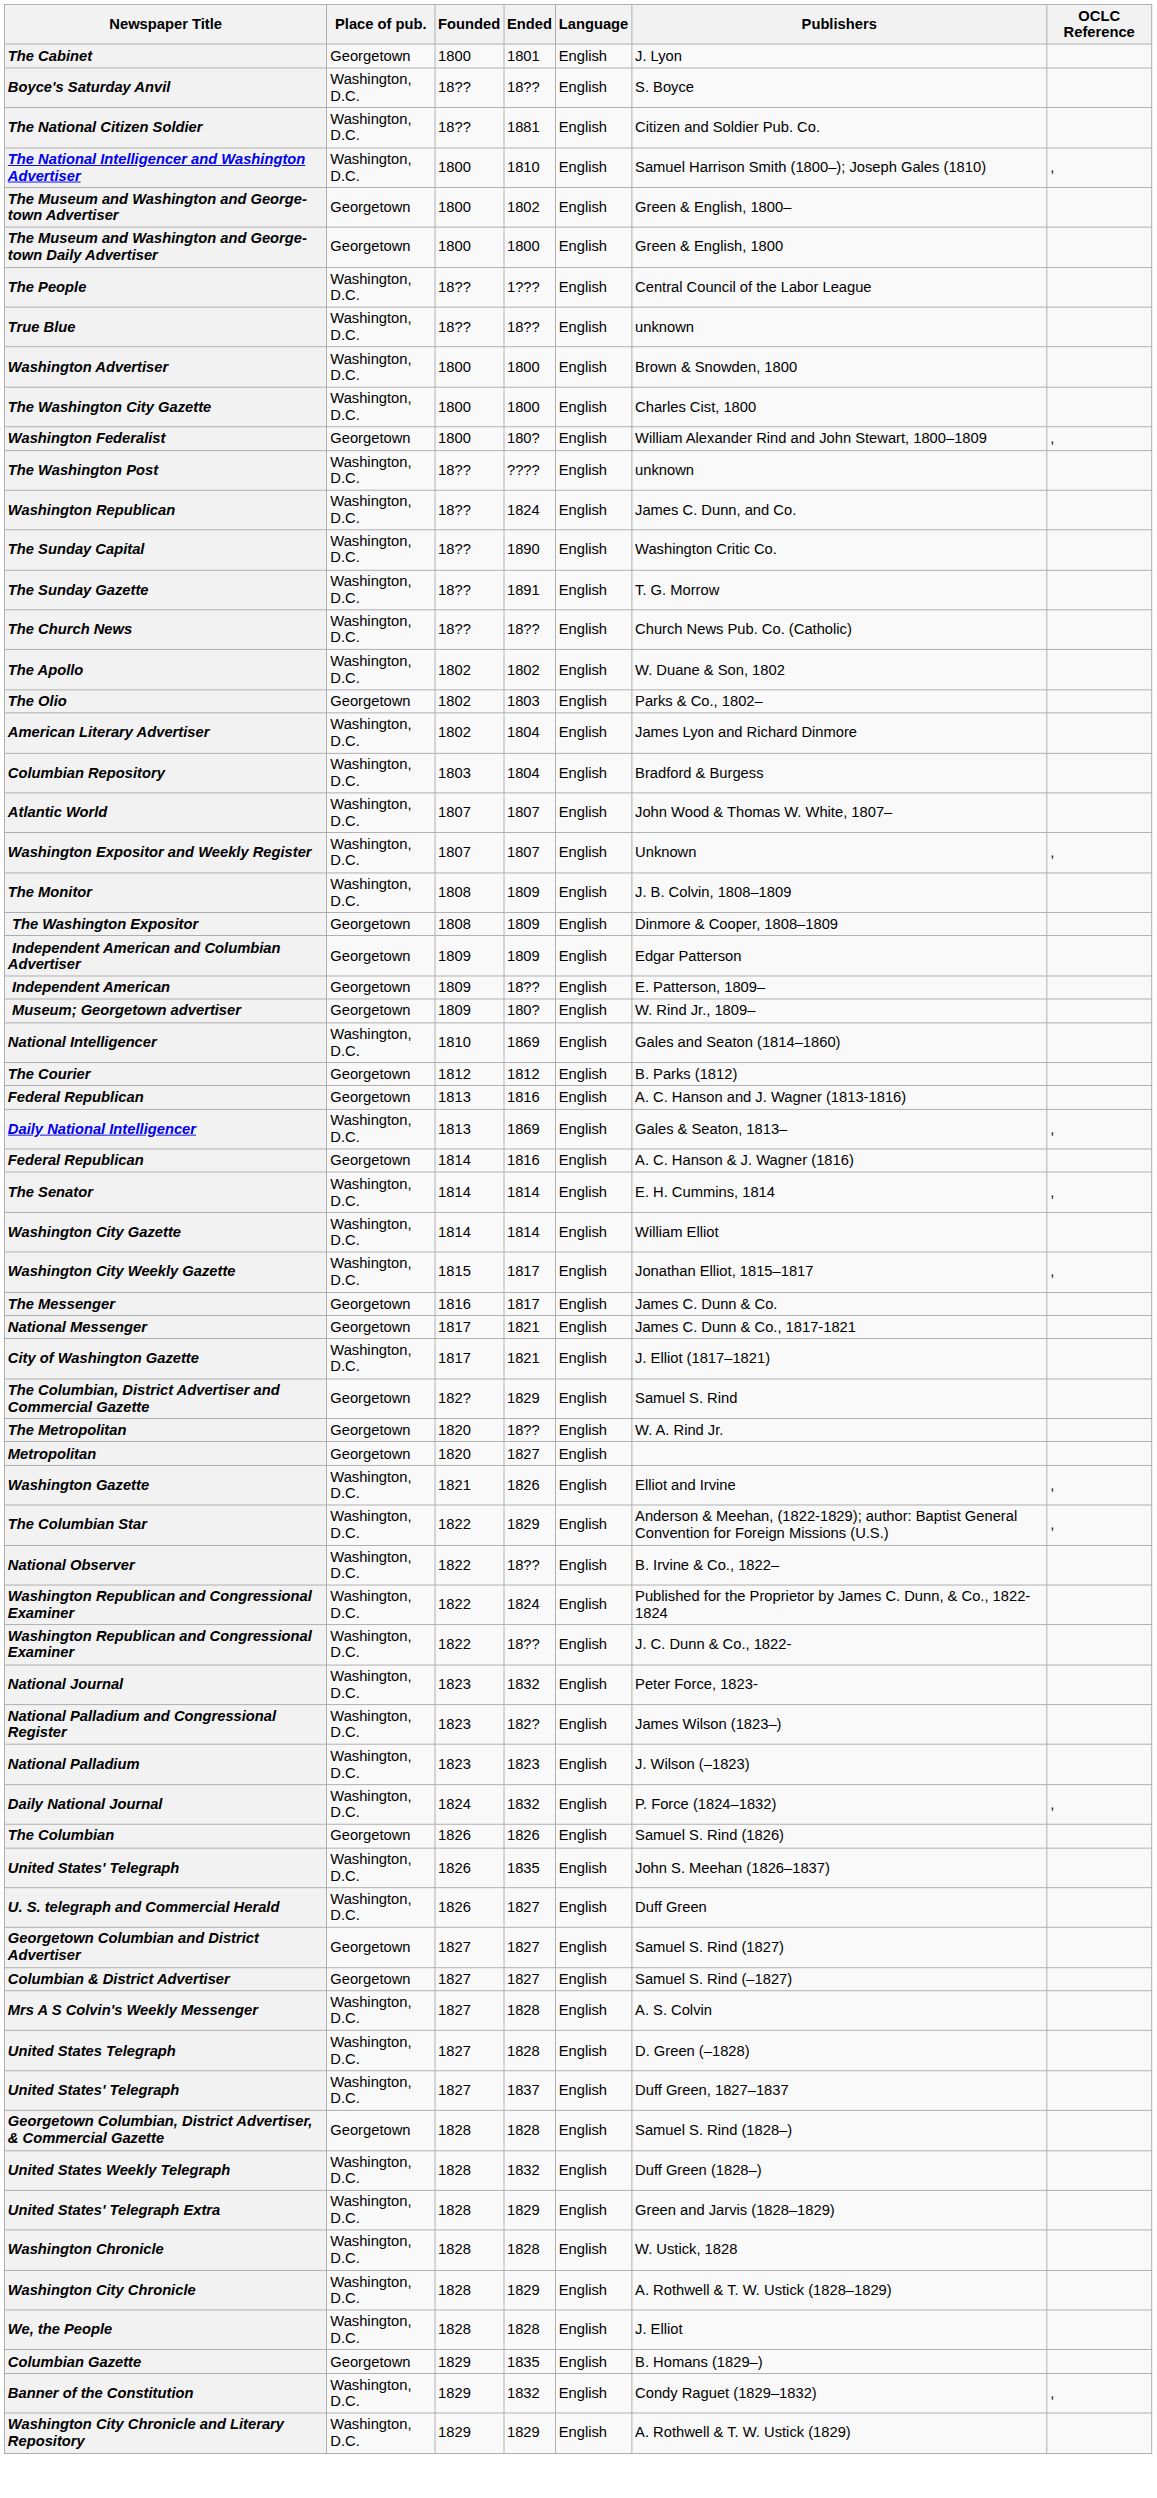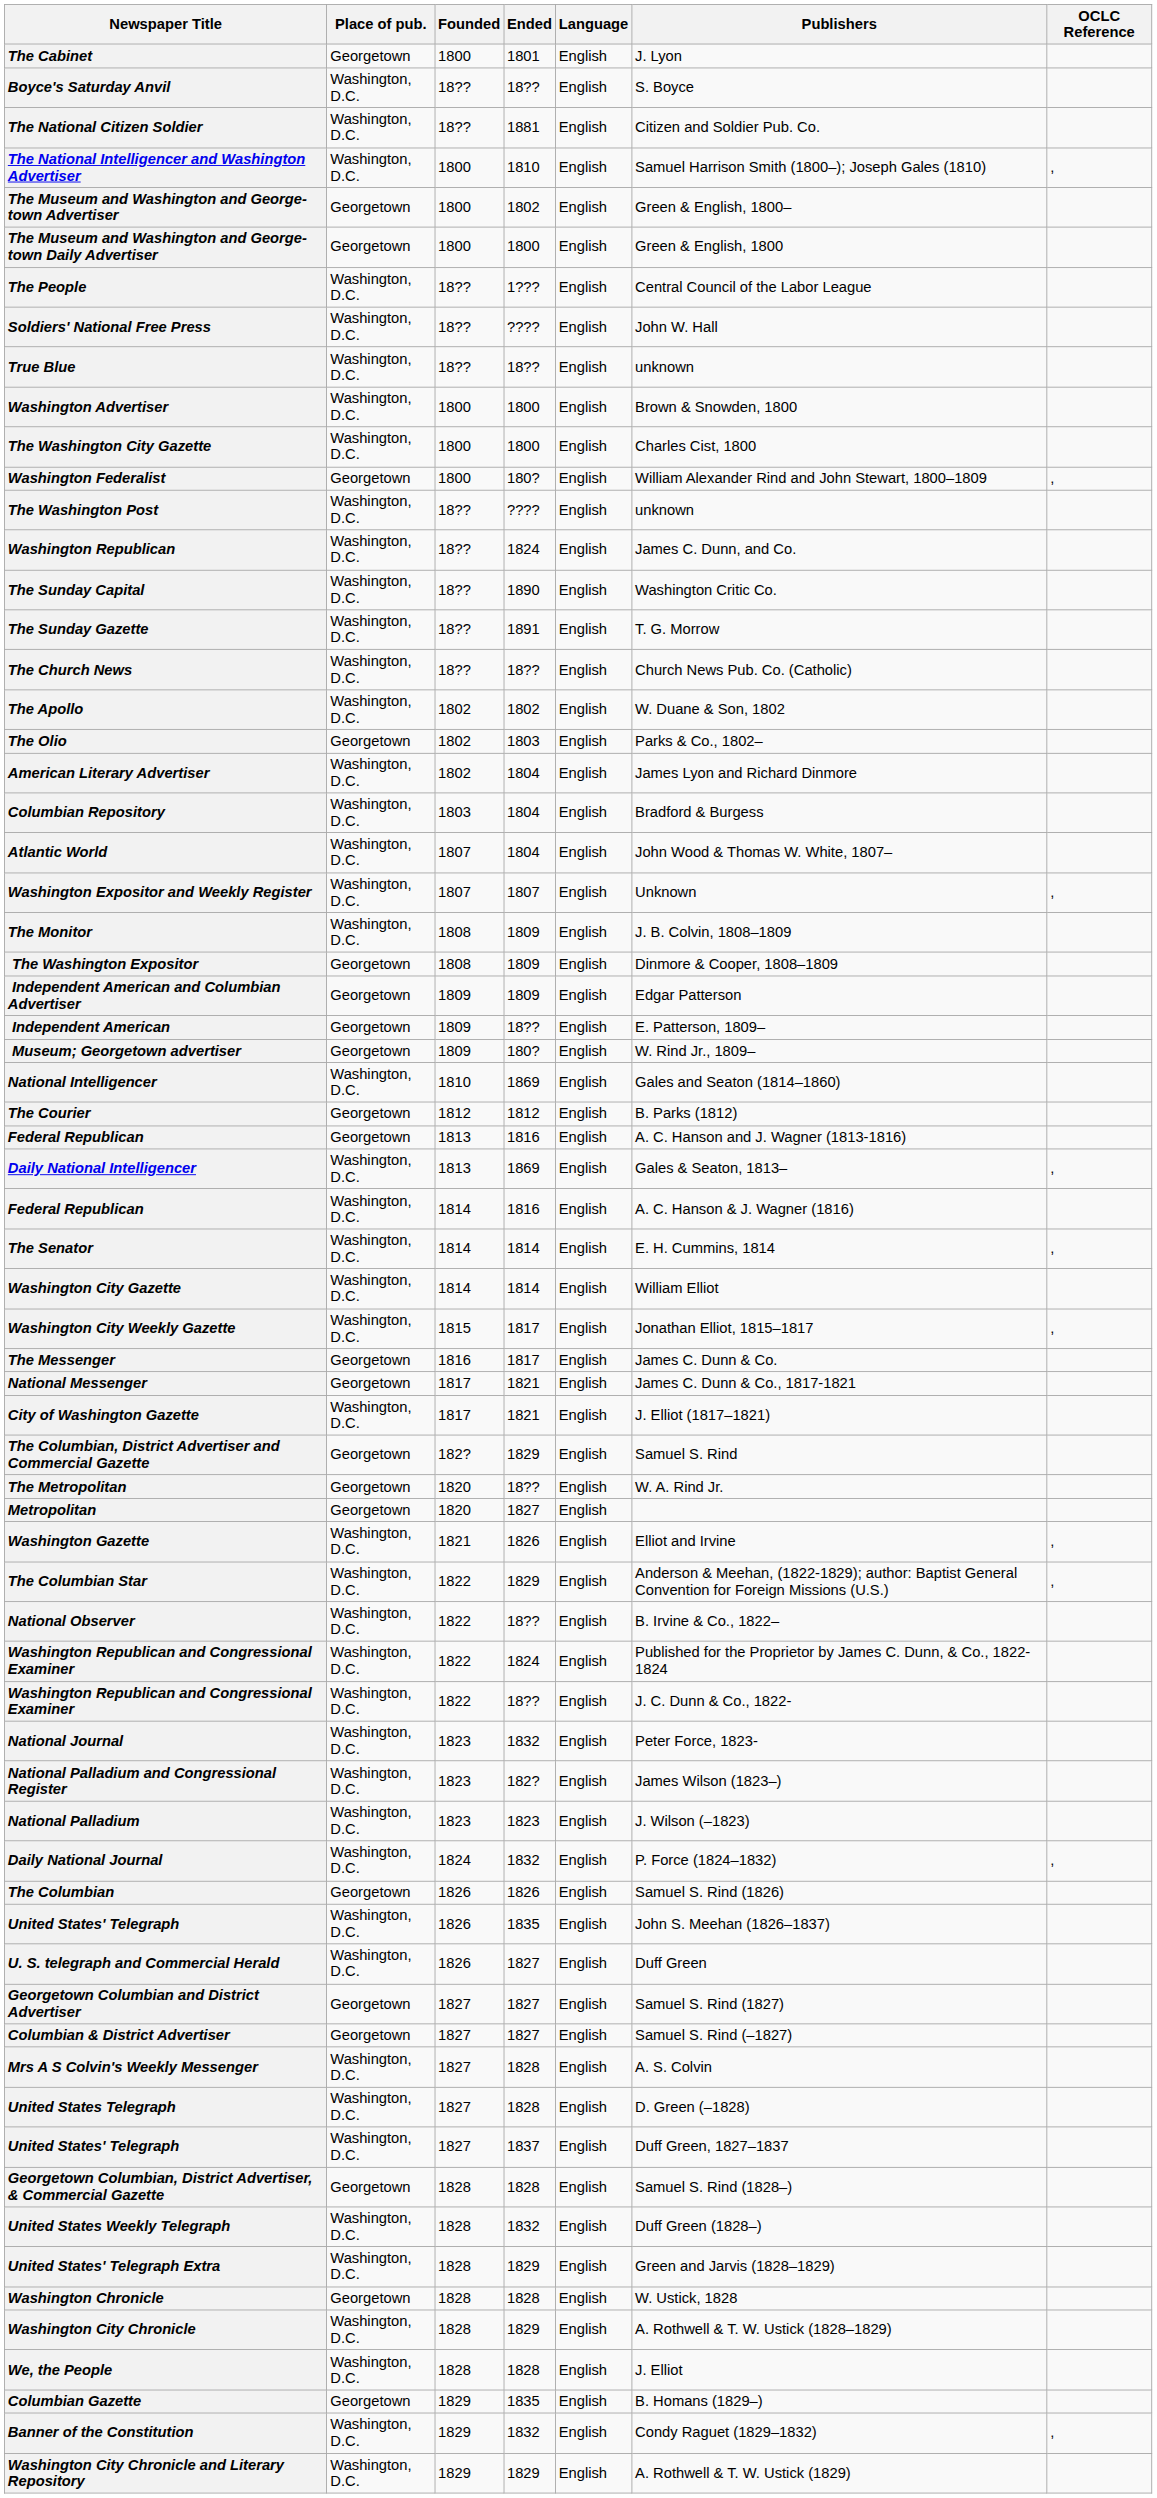+ row: Soldiers' National Free Press | Washington, D.C. | 18?? | ???? | English | John W. Hall
Atlantic World | Ended: 1807 -> 1804
Federal Republican / 1814 | Place of pub.: Georgetown -> Washington, D.C.
Washington Chronicle | Place of pub.: Washington, D.C. -> Georgetown
